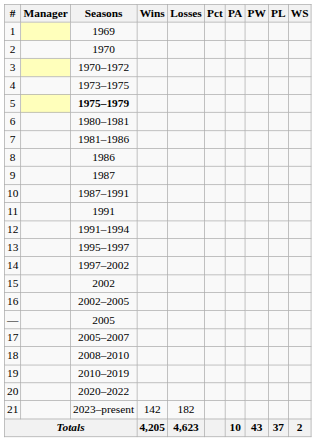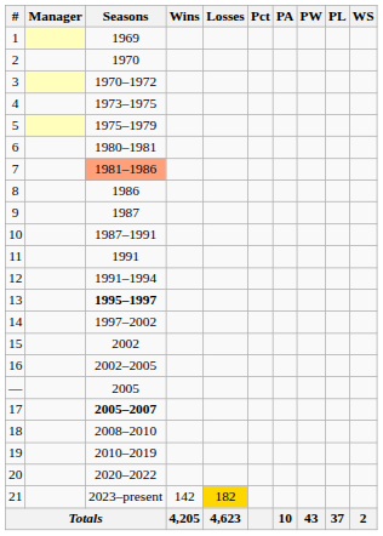5 | Seasons: bold -> normal
7 | Seasons: no background -> lightsalmon background
13 | Seasons: normal -> bold
17 | Seasons: normal -> bold
21 | Losses: no background -> gold background
